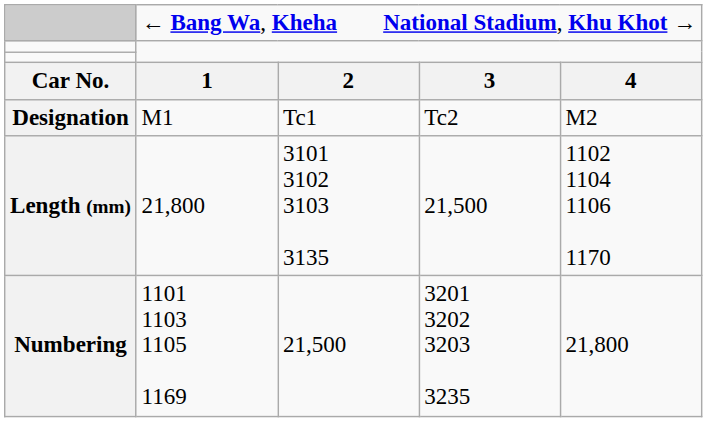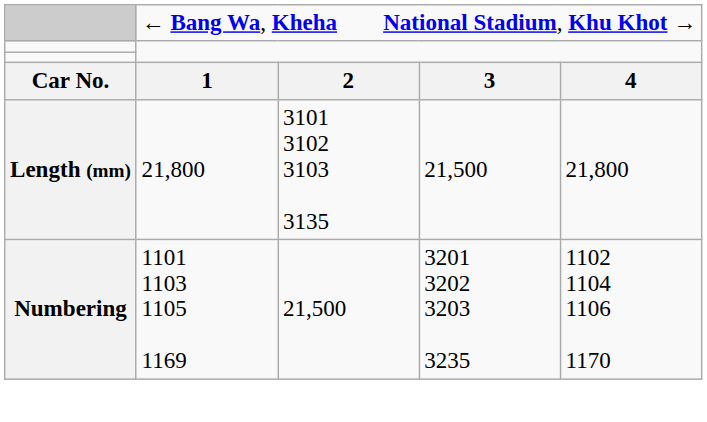- row: Designation | M1 | Tc1 | Tc2 | M2
Length (mm) | column 5: 1102 1104 1106 1170 -> 21,800
Numbering | column 5: 21,800 -> 1102 1104 1106 1170
